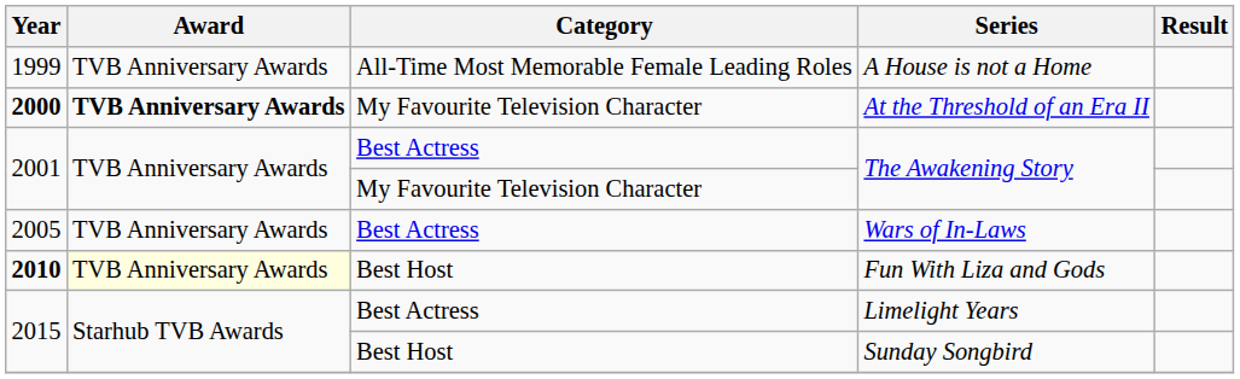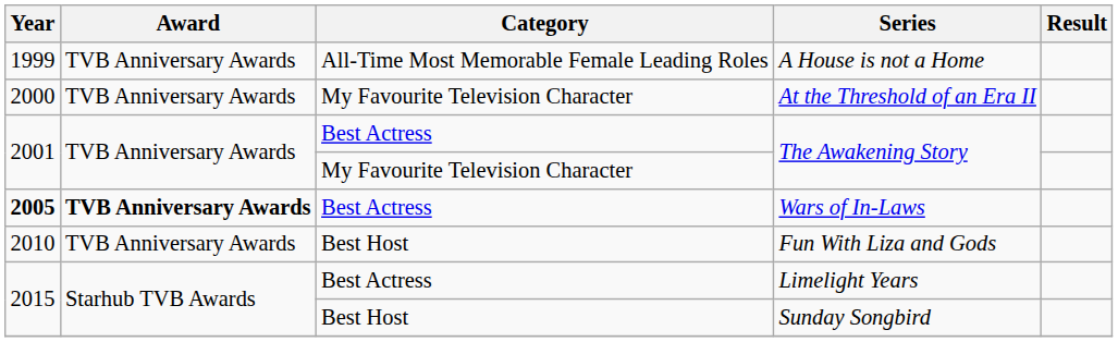At the Threshold of an Era II | Year: bold -> normal
At the Threshold of an Era II | Award: bold -> normal
Wars of In-Laws | Year: normal -> bold
Wars of In-Laws | Award: normal -> bold
Fun With Liza and Gods | Year: bold -> normal
Fun With Liza and Gods | Award: lightyellow background -> no background
